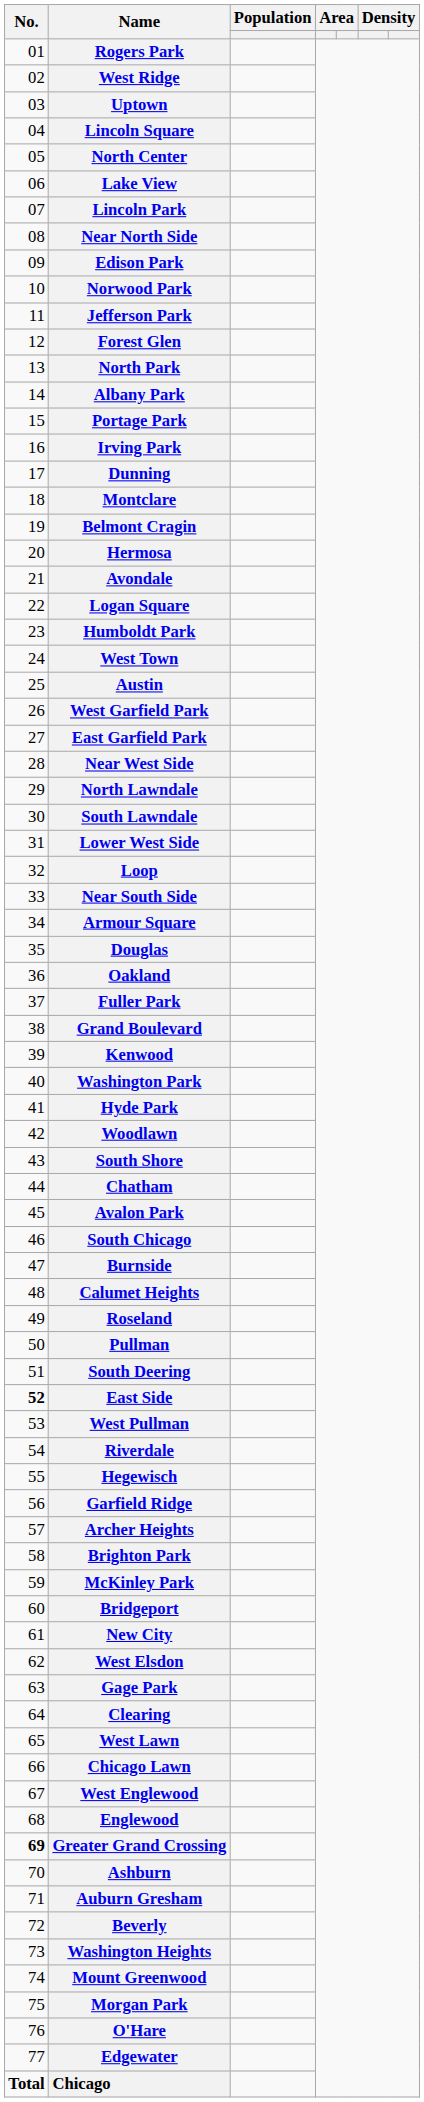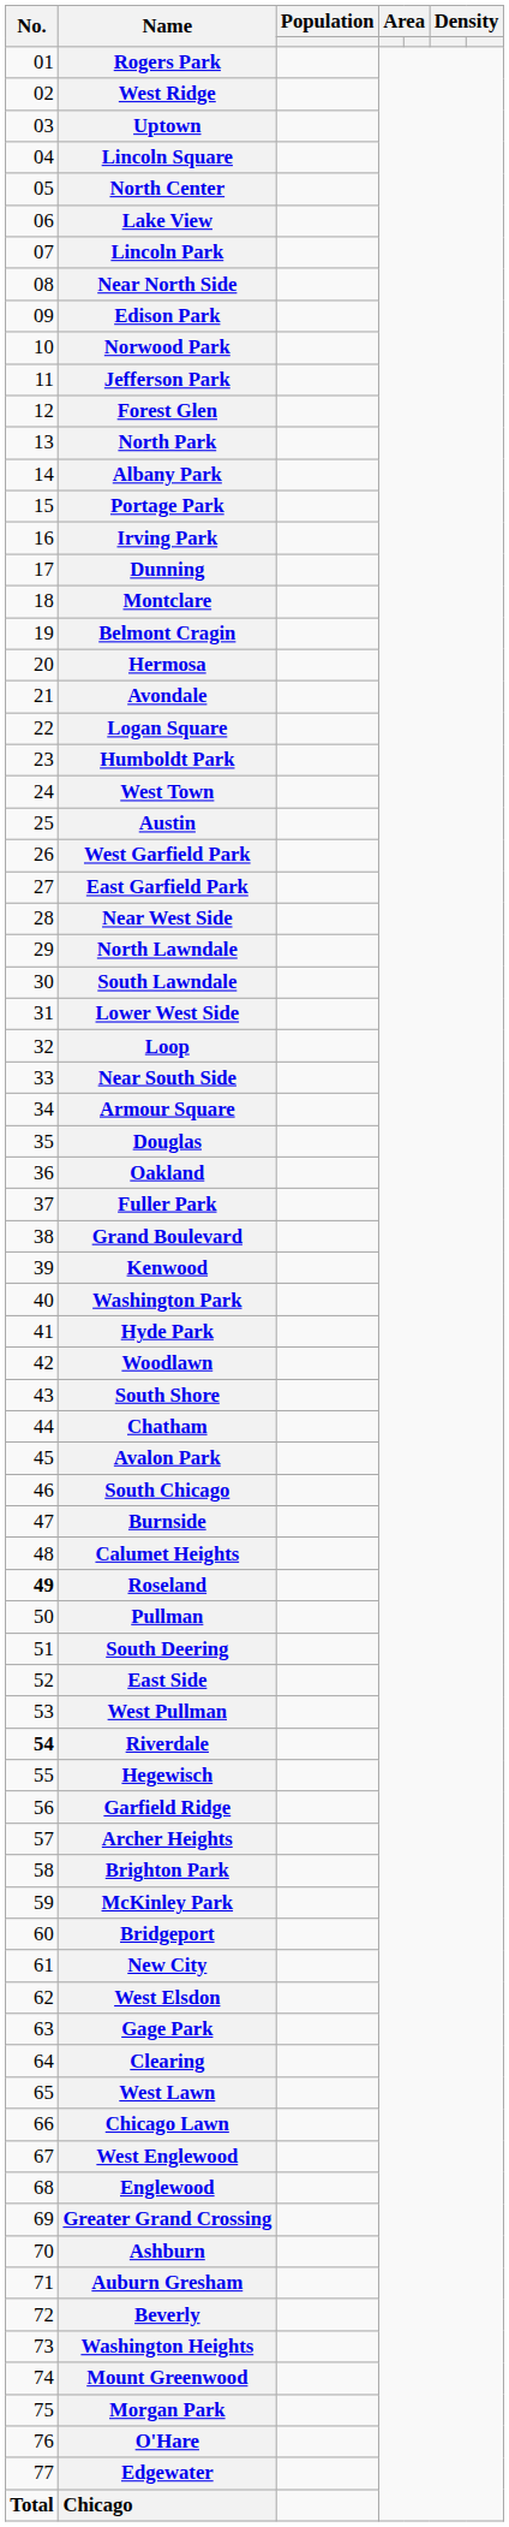Roseland | No.: normal -> bold
East Side | No.: bold -> normal
Riverdale | No.: normal -> bold
Greater Grand Crossing | No.: bold -> normal
